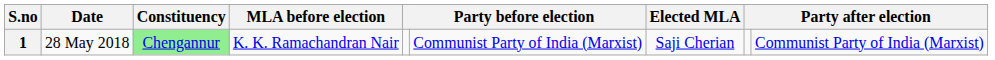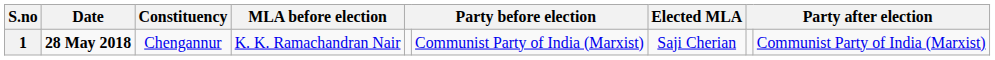1 | Date: normal -> bold
1 | Constituency: lightgreen background -> no background
